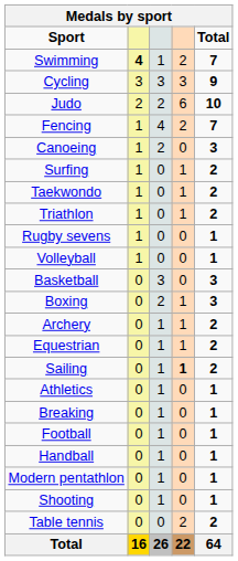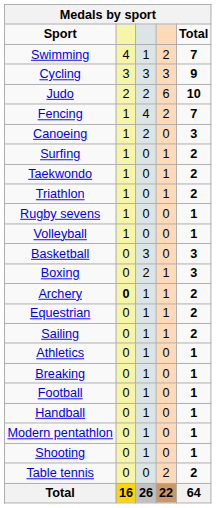Swimming | column 2: bold -> normal
Archery | column 2: normal -> bold
Sailing | column 4: bold -> normal
